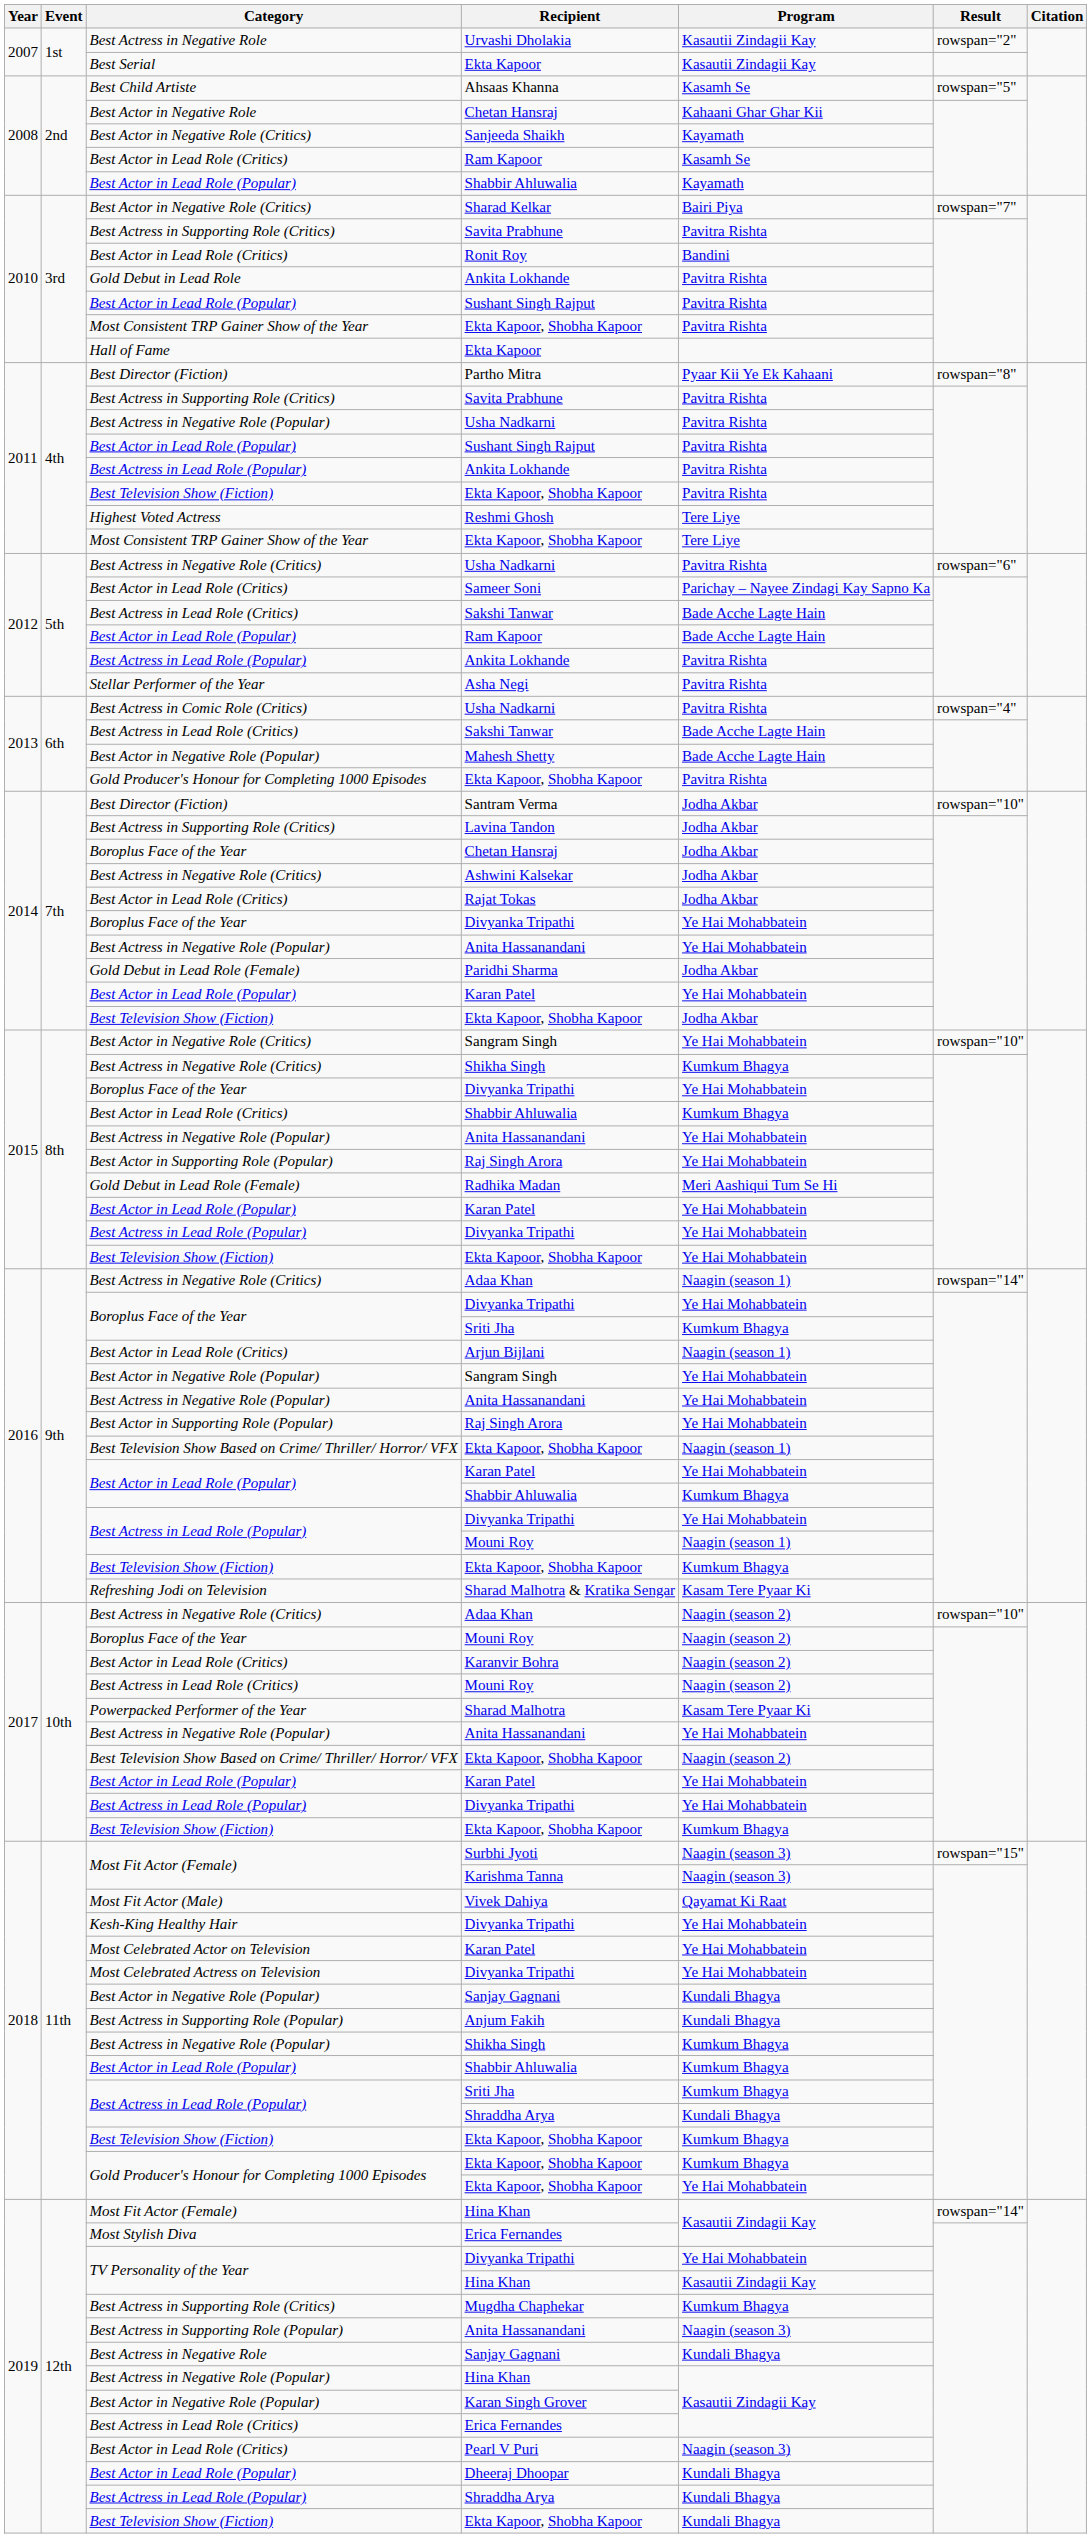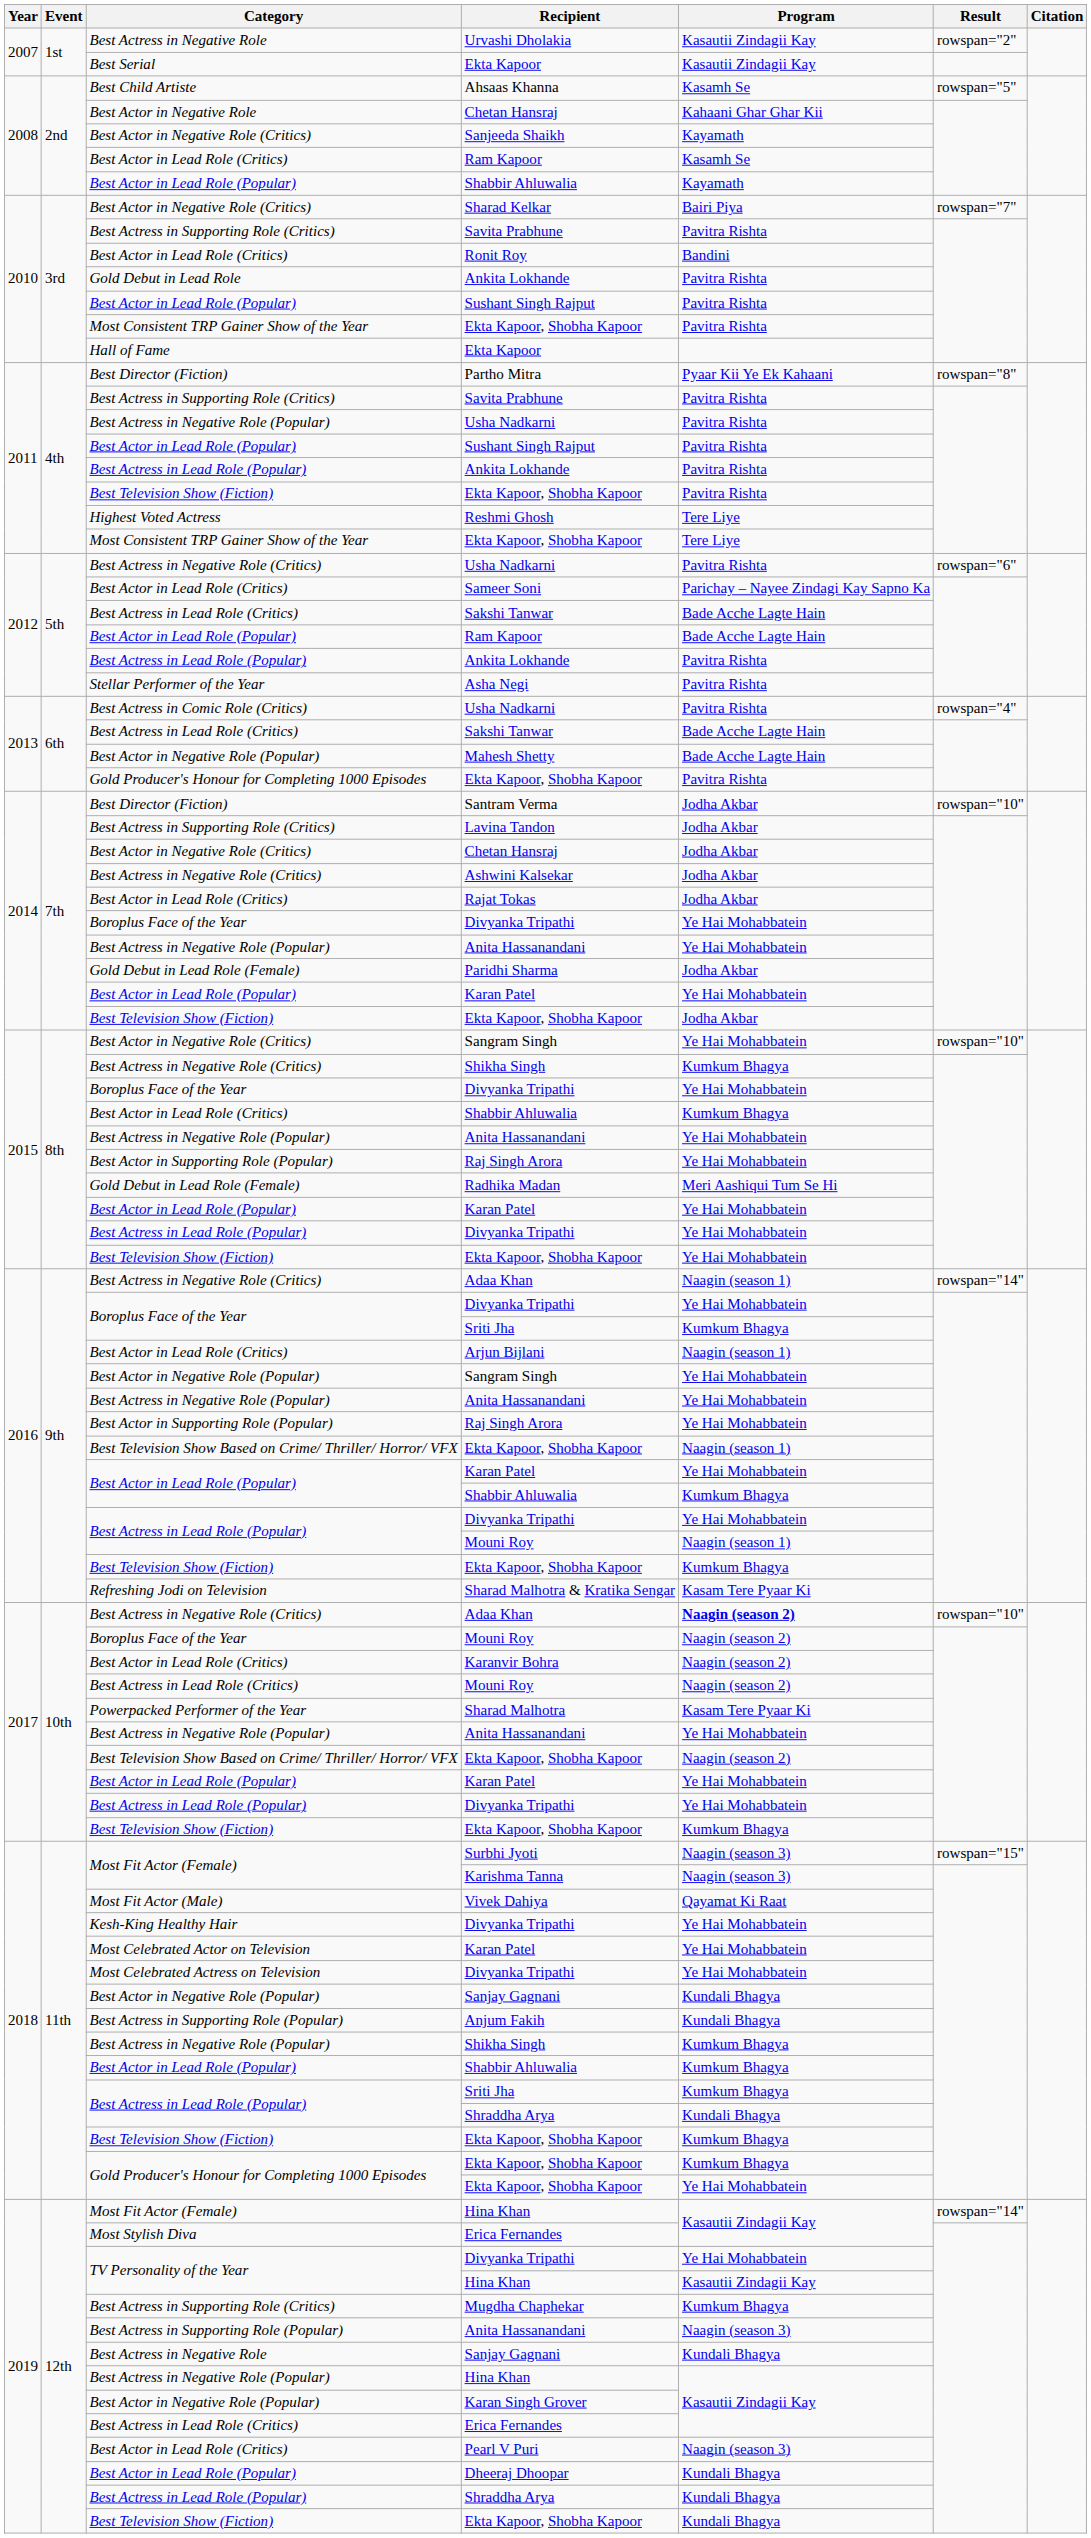2014 / Chetan Hansraj | Category: Boroplus Face of the Year -> Best Actor in Negative Role (Critics)
2017 / Adaa Khan | Program: normal -> bold
